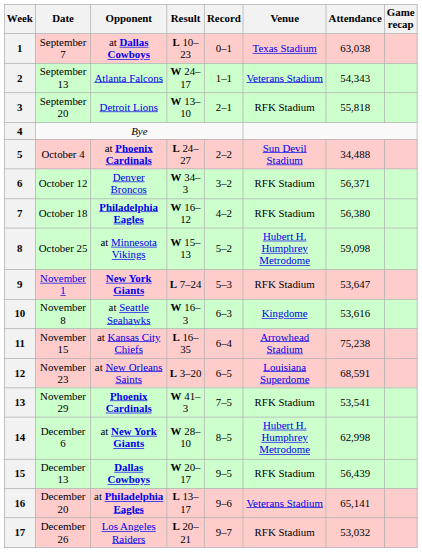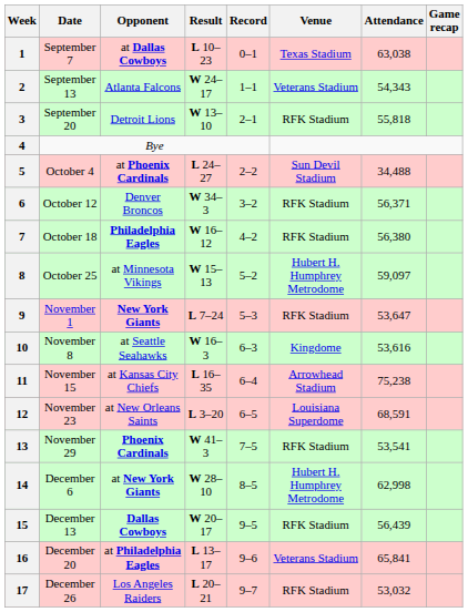8 | Attendance: 59,098 -> 59,097
16 | Attendance: 65,141 -> 65,841
